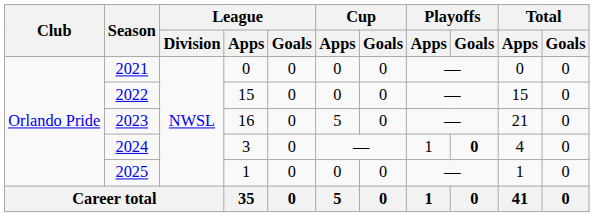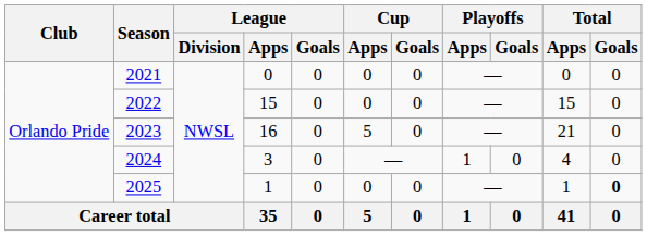2024 | Playoffs / Goals: bold -> normal
2025 | Total / Goals: normal -> bold
